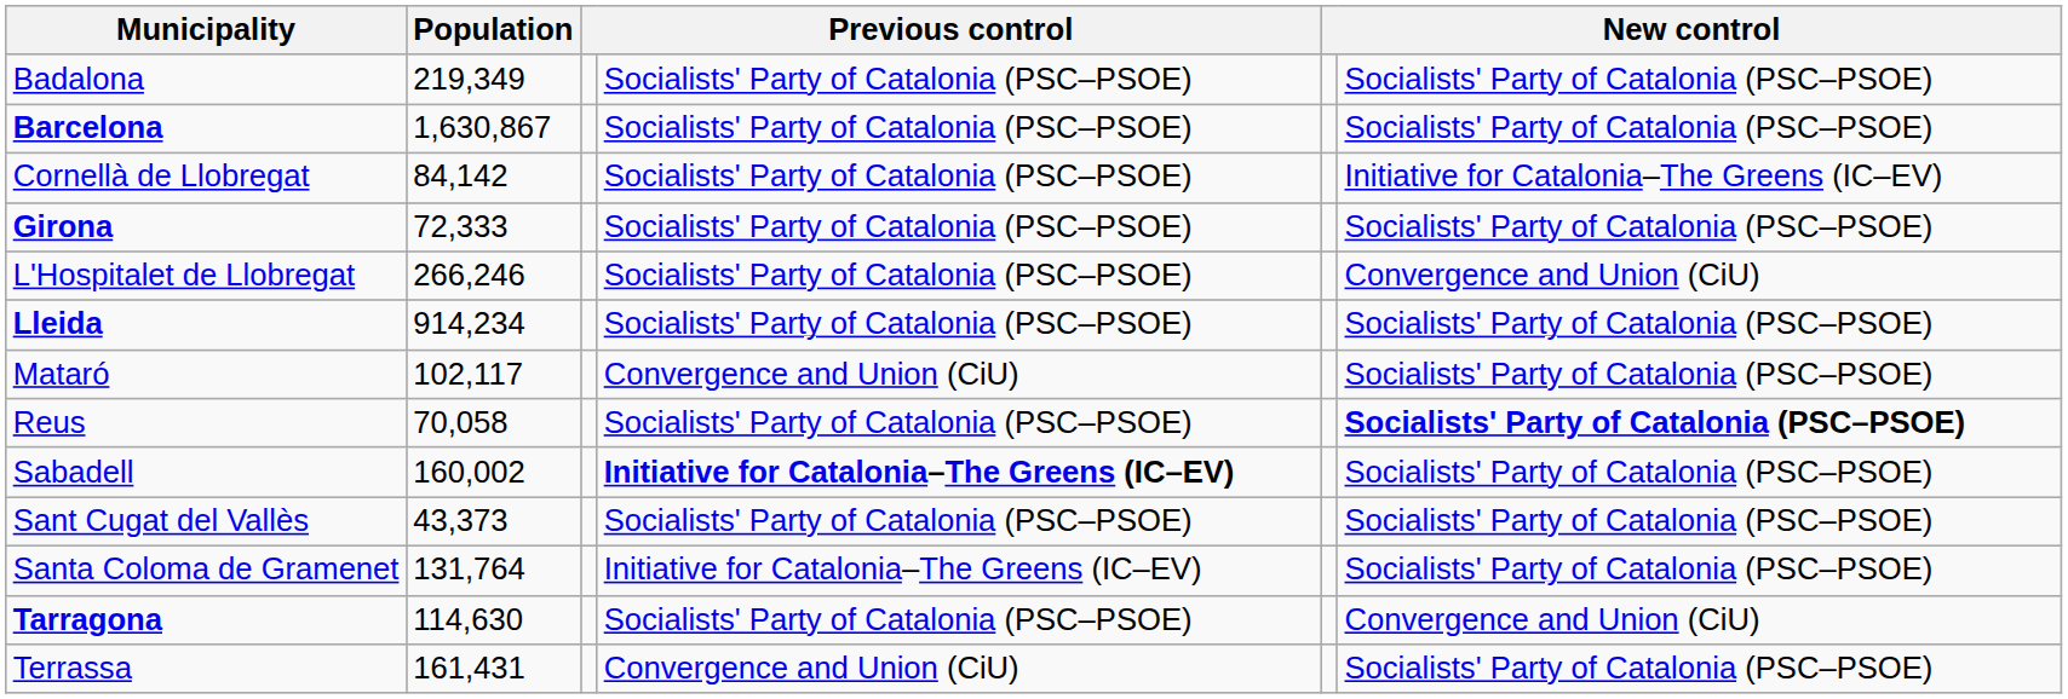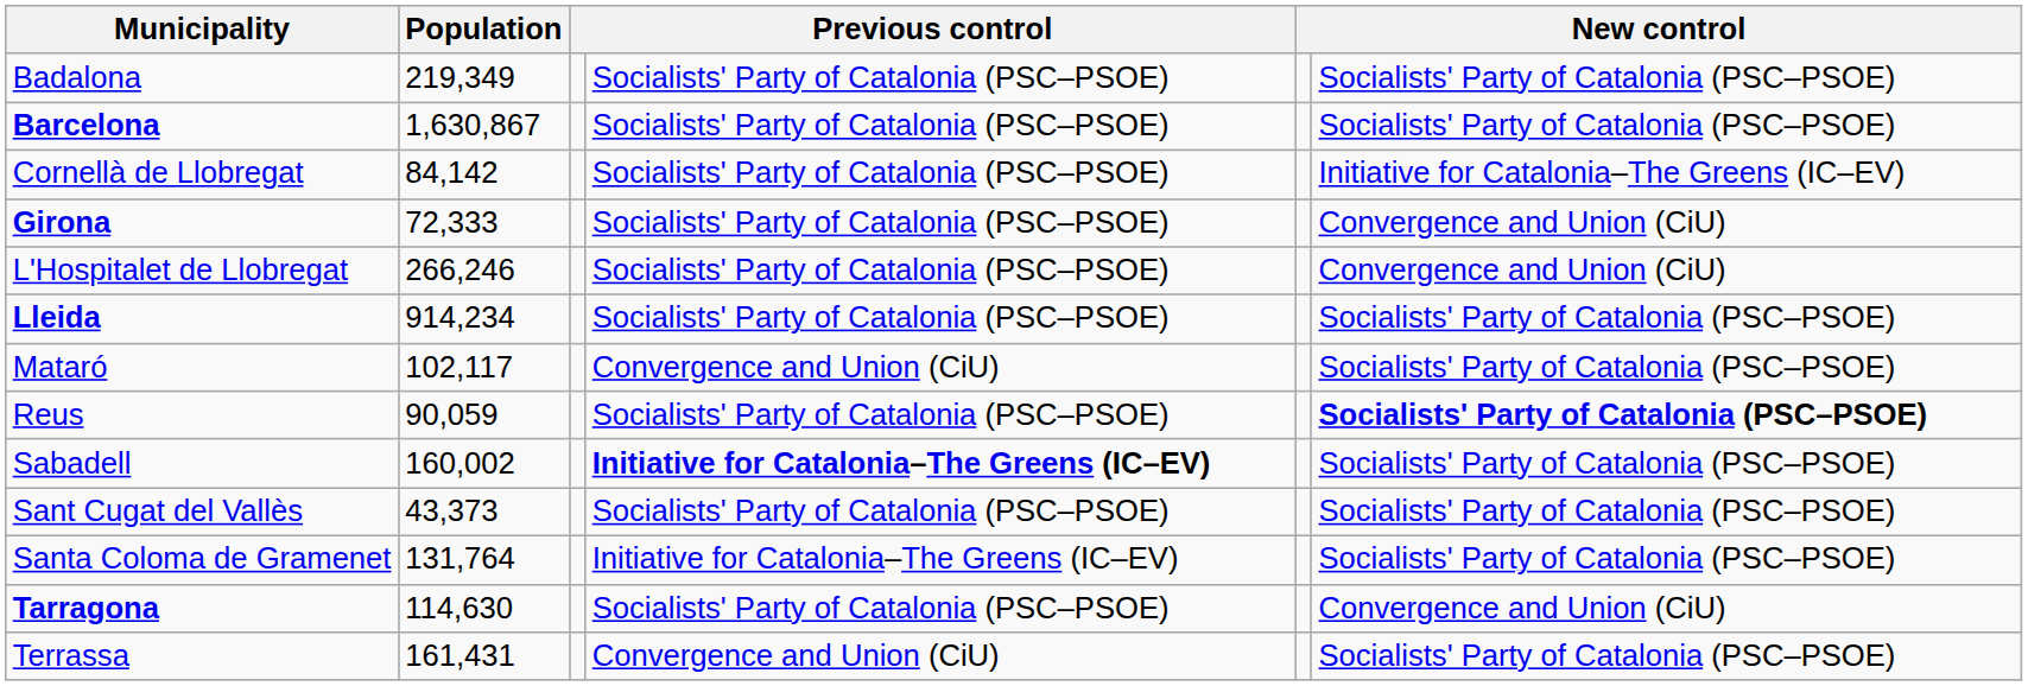Girona | column 6: Socialists' Party of Catalonia (PSC–PSOE) -> Convergence and Union (CiU)
Reus | Population: 70,058 -> 90,059
